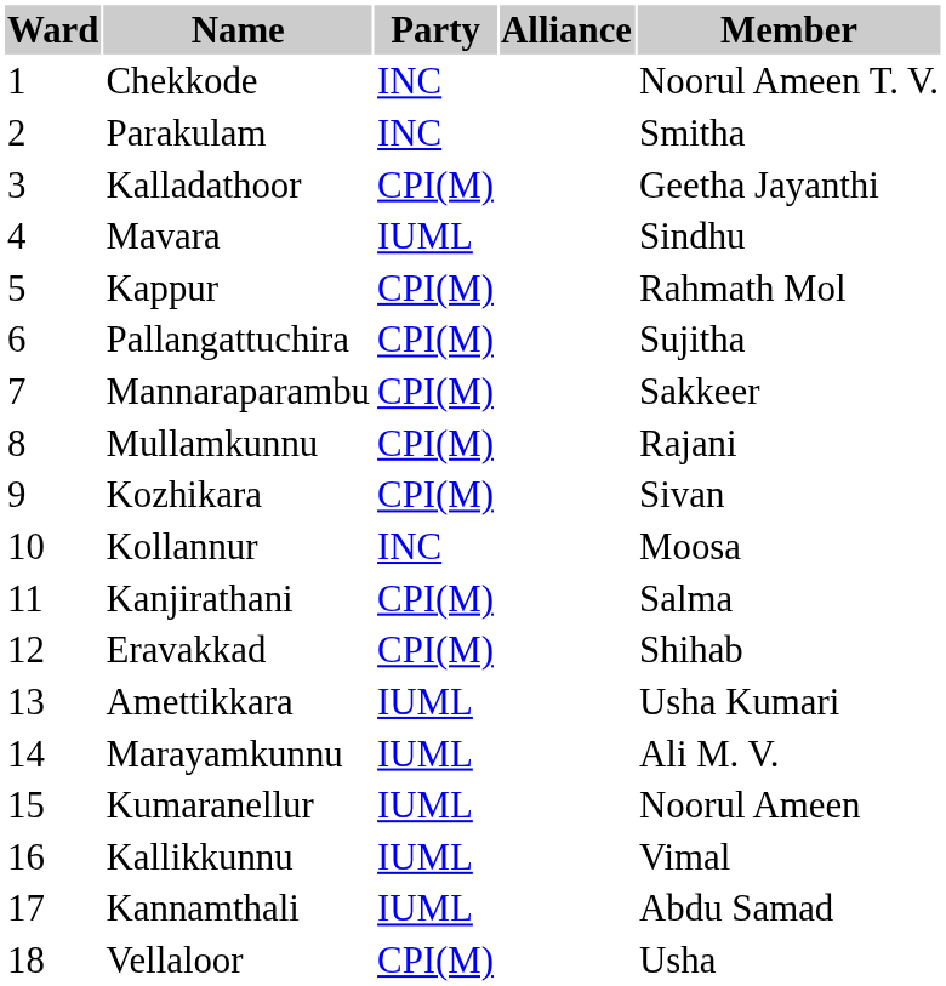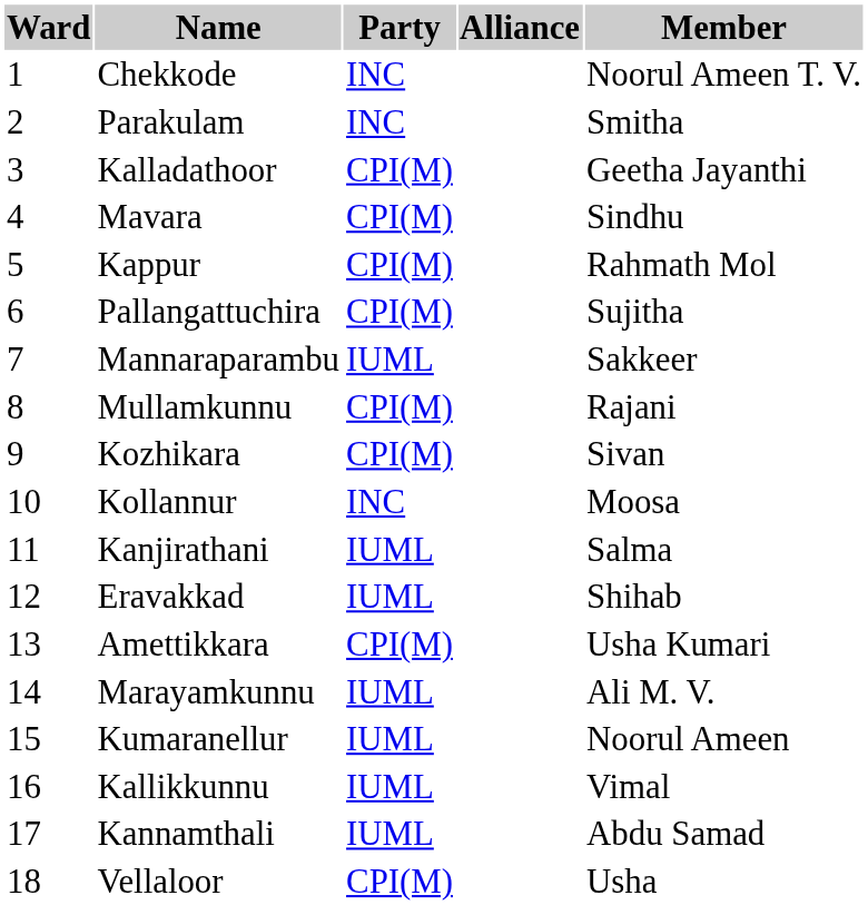Mavara | Party: IUML -> CPI(M)
Mannaraparambu | Party: CPI(M) -> IUML
Kanjirathani | Party: CPI(M) -> IUML
Eravakkad | Party: CPI(M) -> IUML
Amettikkara | Party: IUML -> CPI(M)
